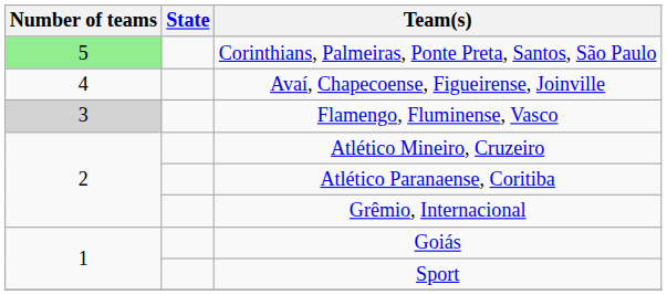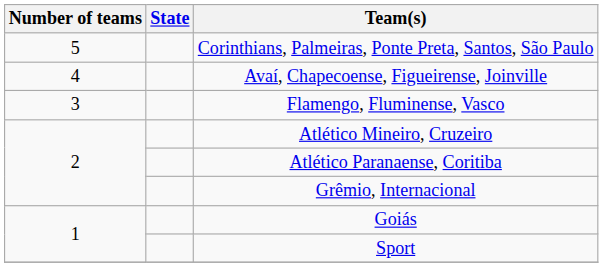Corinthians, Palmeiras, Ponte Preta, Santos, São Paulo | Number of teams: lightgreen background -> no background
Flamengo, Fluminense, Vasco | Number of teams: lightgrey background -> no background
